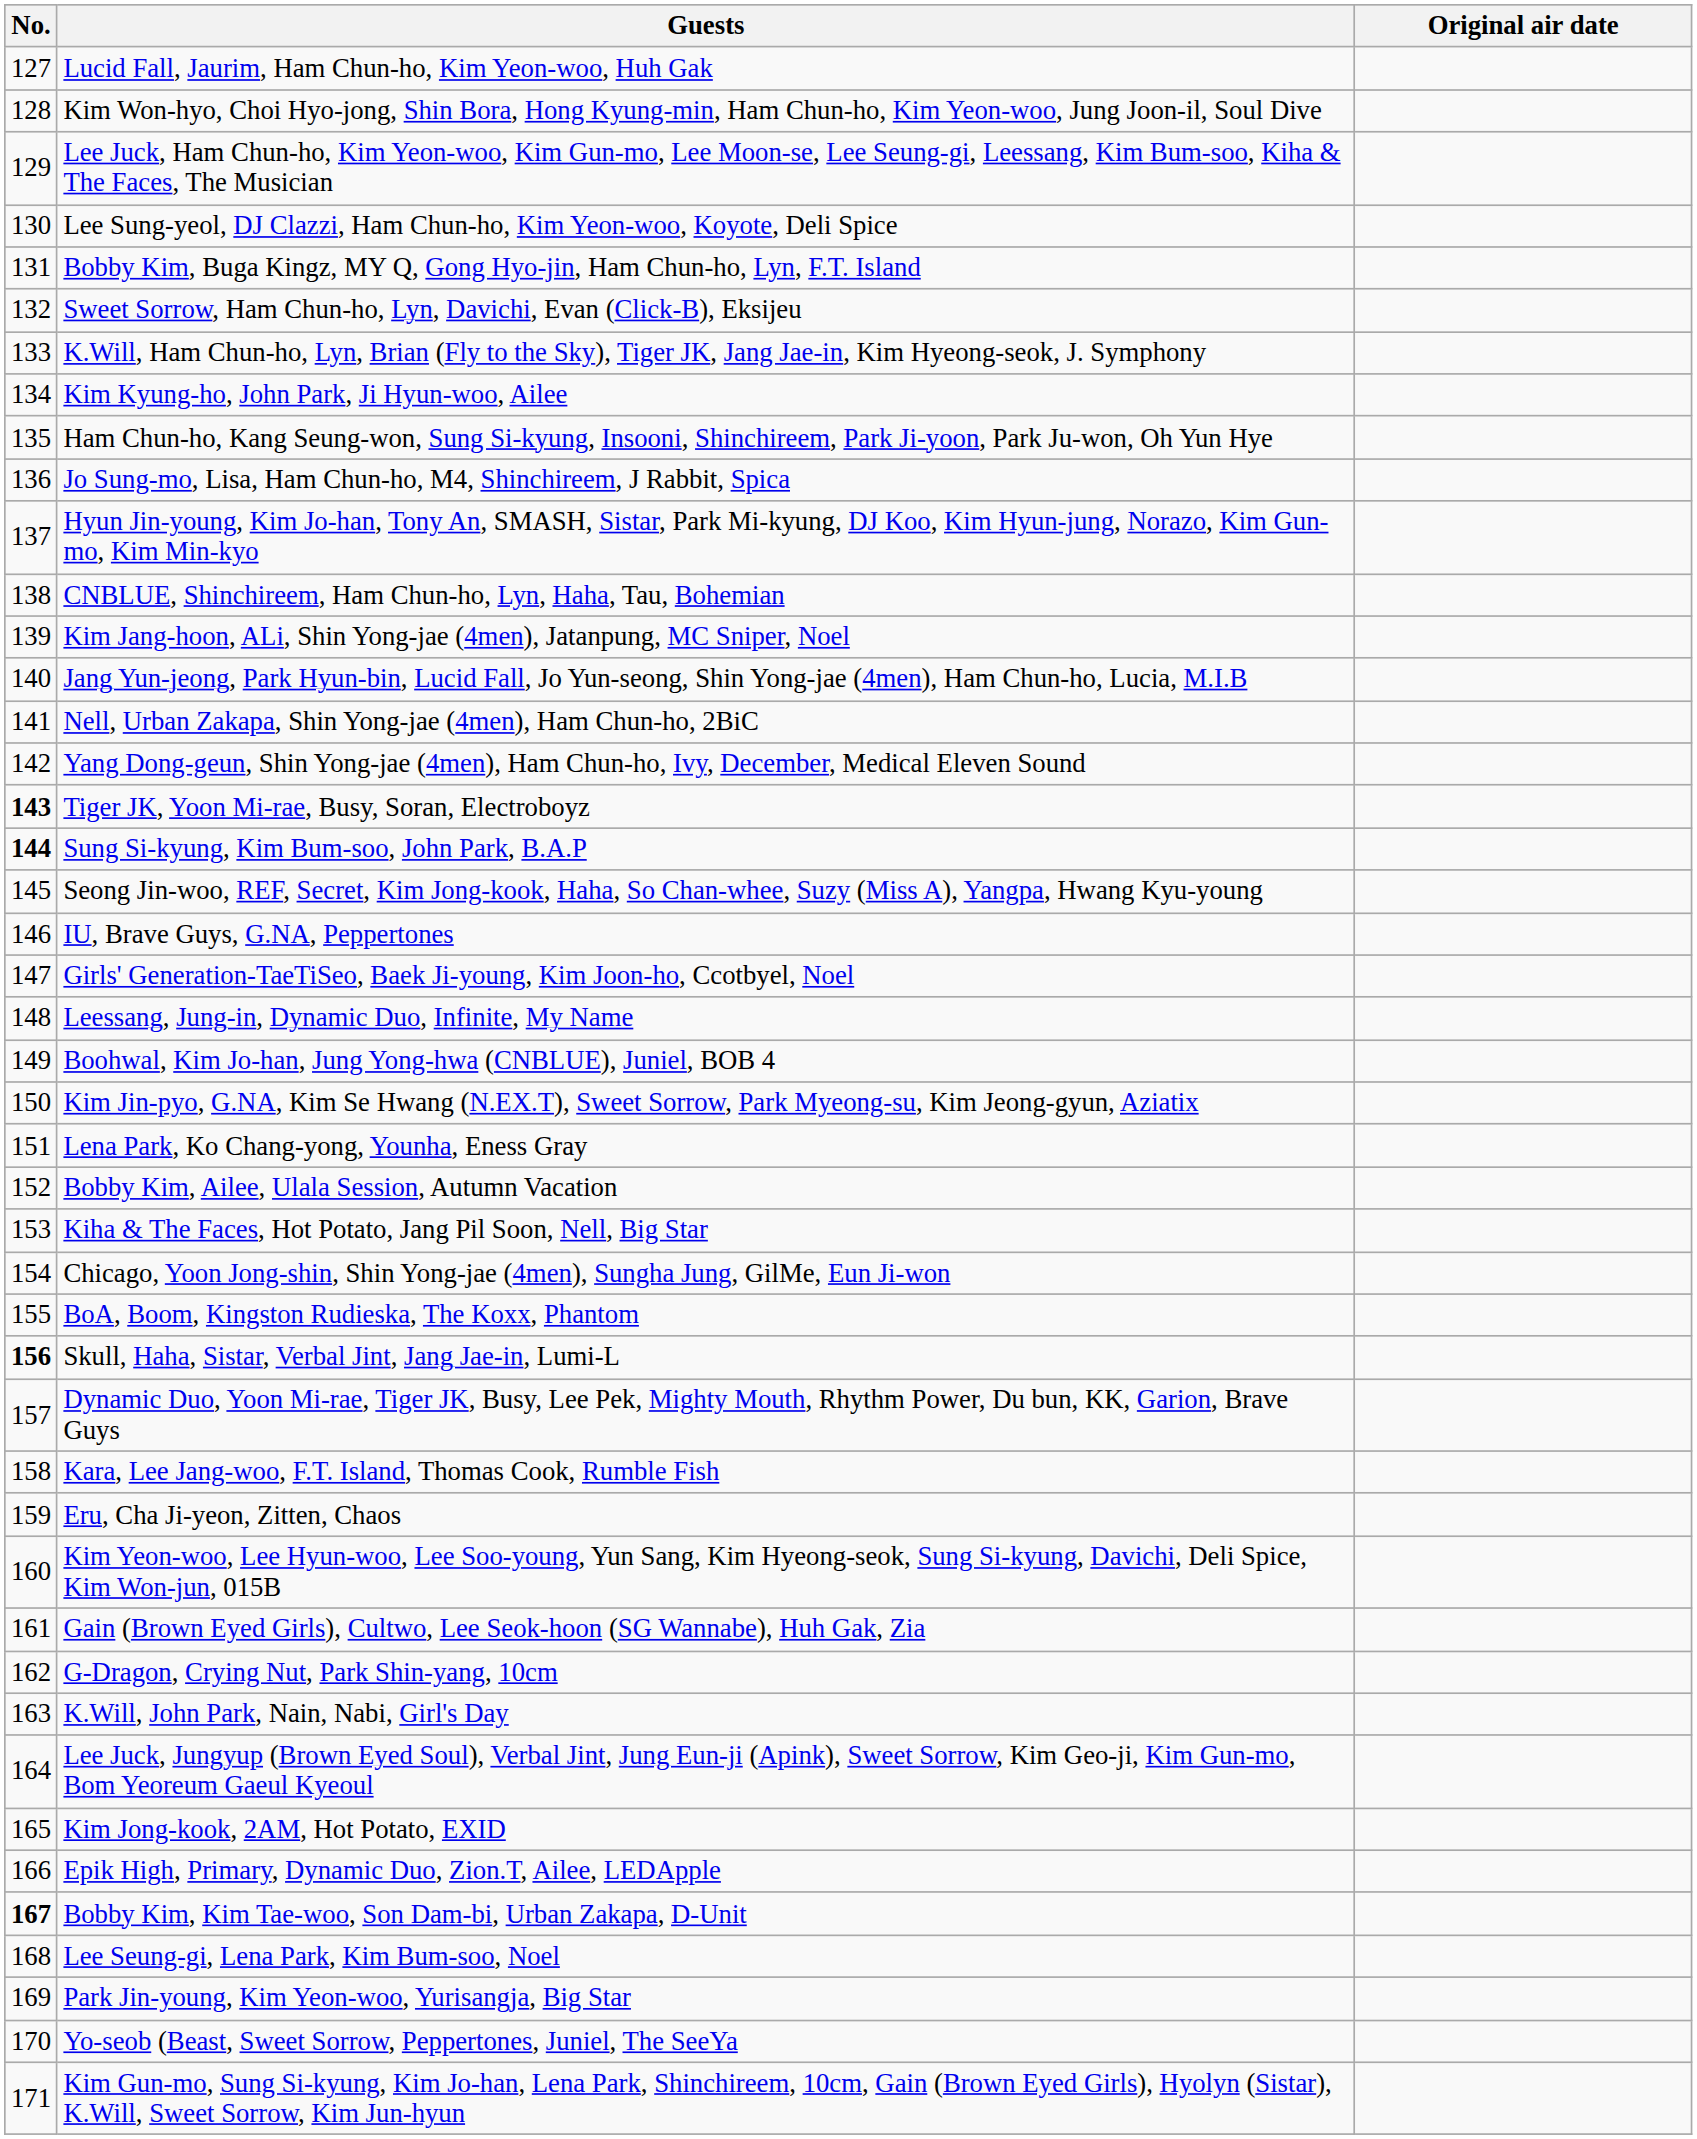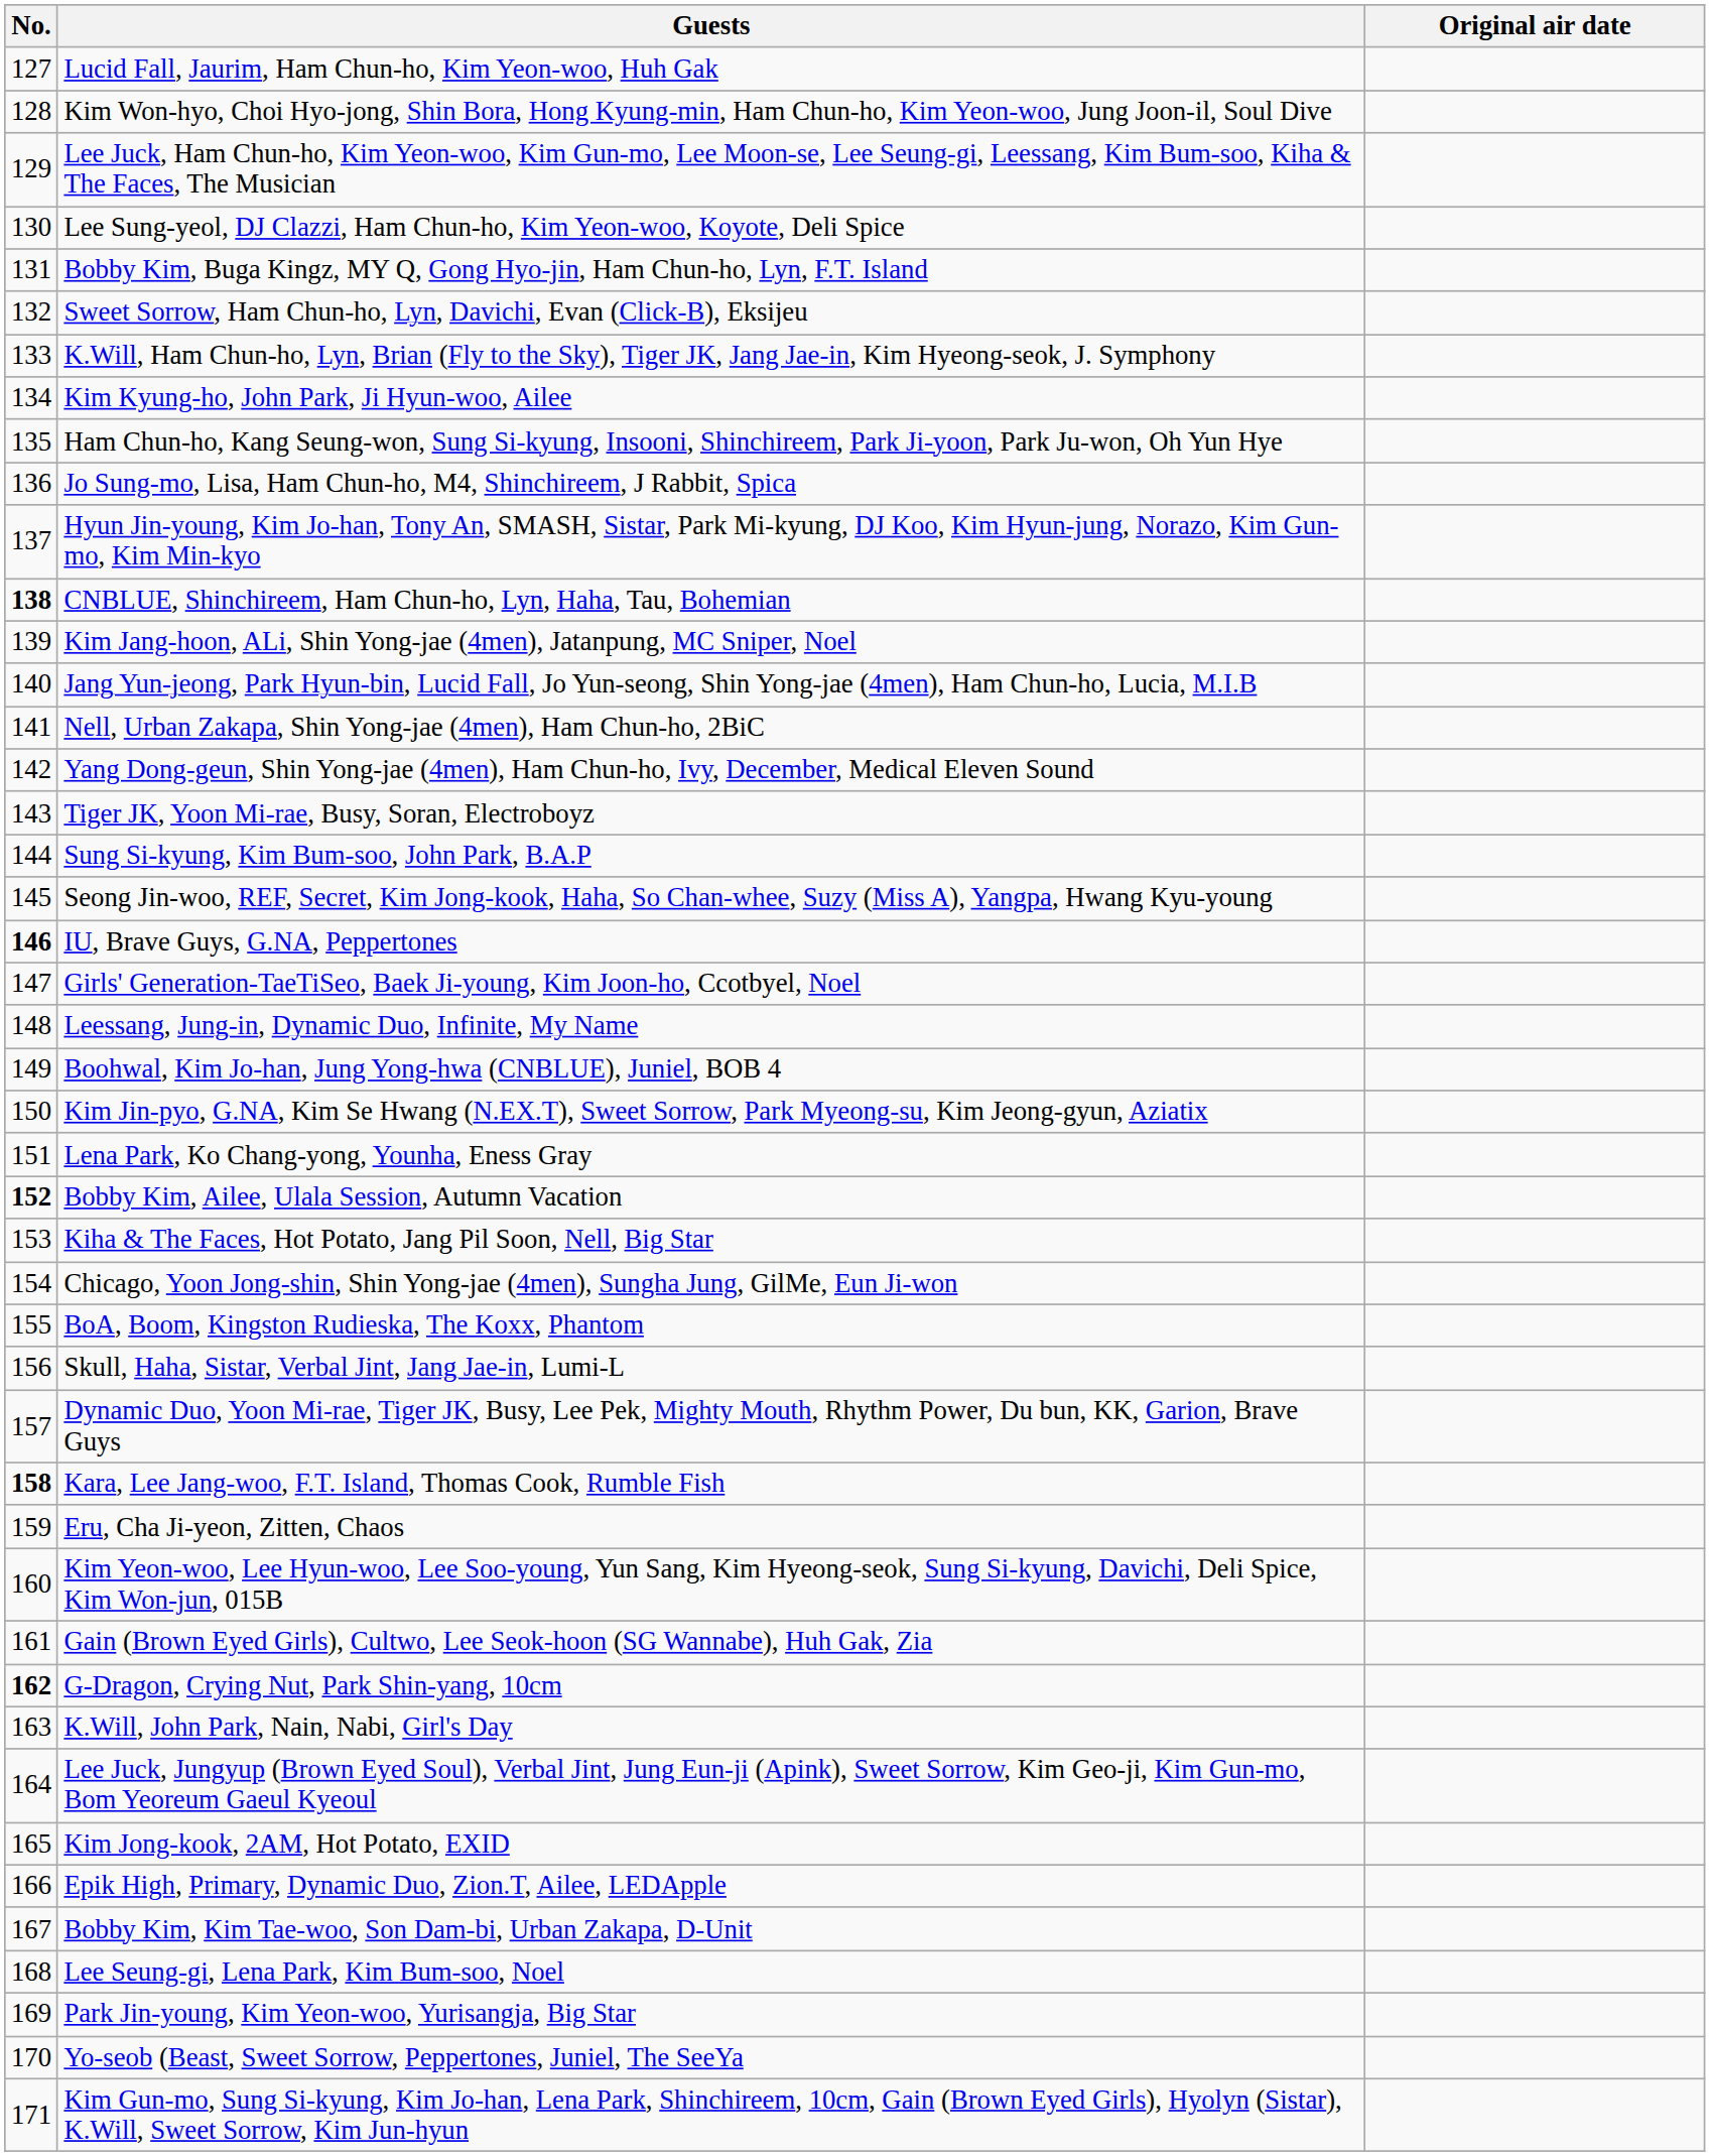CNBLUE, Shinchireem, Ham Chun-ho, Lyn, Haha, Tau, Bohemian | No.: normal -> bold
Tiger JK, Yoon Mi-rae, Busy, Soran, Electroboyz | No.: bold -> normal
Sung Si-kyung, Kim Bum-soo, John Park, B.A.P | No.: bold -> normal
IU, Brave Guys, G.NA, Peppertones | No.: normal -> bold
Bobby Kim, Ailee, Ulala Session, Autumn Vacation | No.: normal -> bold
Skull, Haha, Sistar, Verbal Jint, Jang Jae-in, Lumi-L | No.: bold -> normal
Kara, Lee Jang-woo, F.T. Island, Thomas Cook, Rumble Fish | No.: normal -> bold
G-Dragon, Crying Nut, Park Shin-yang, 10cm | No.: normal -> bold
Bobby Kim, Kim Tae-woo, Son Dam-bi, Urban Zakapa, D-Unit | No.: bold -> normal
